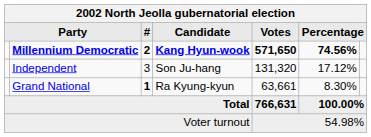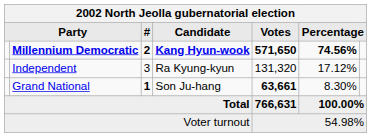Independent | Candidate: Son Ju-hang -> Ra Kyung-kyun
Grand National | Candidate: Ra Kyung-kyun -> Son Ju-hang
Grand National | Votes: normal -> bold
